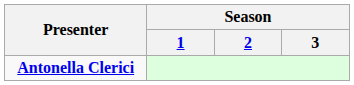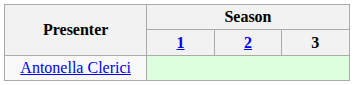Antonella Clerici | Presenter: bold -> normal
